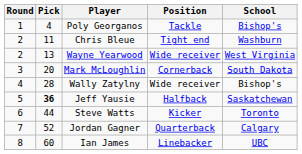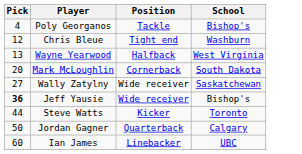- column: Round | 1 | 2 | 2 | 3 | 4 | 5 | 6 | 7 | 8
Chris Bleue | Pick: 11 -> 12
Wayne Yearwood | Position: Wide receiver -> Halfback
Wally Zatylny | Pick: 28 -> 27
Wally Zatylny | School: Bishop's -> Saskatchewan
Jeff Yausie | Position: Halfback -> Wide receiver
Jeff Yausie | School: Saskatchewan -> Bishop's
Jordan Gagner | Pick: 52 -> 50
